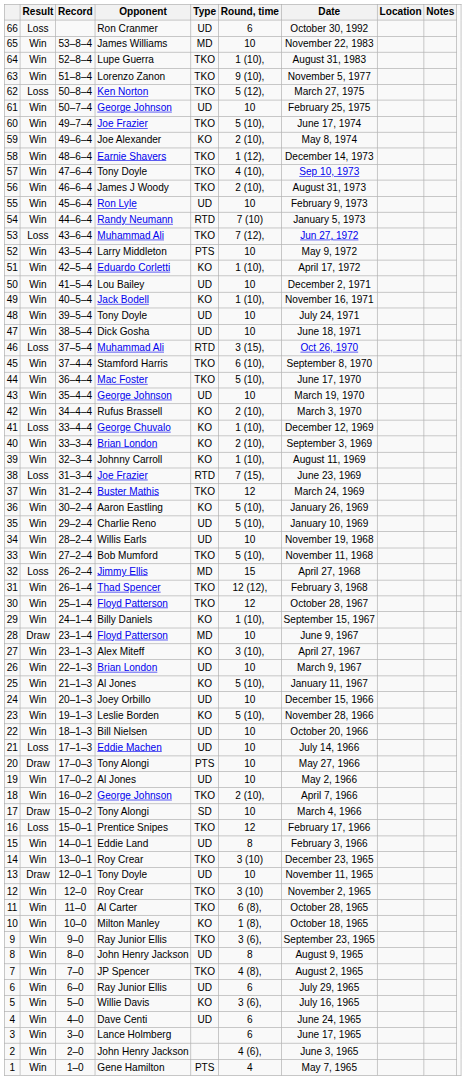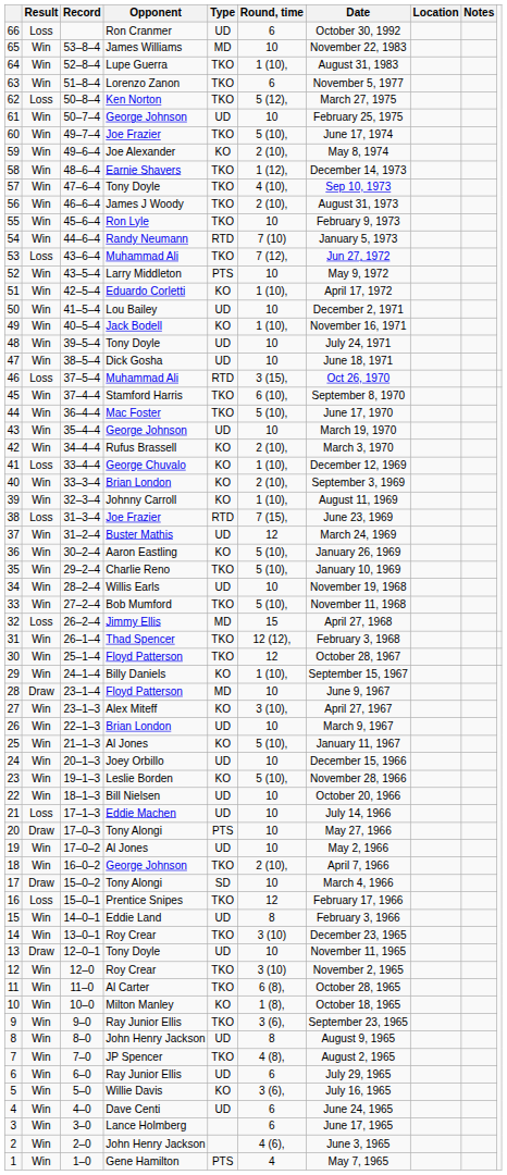63 | Round, time: 9 (10), -> 6
55 | Type: UD -> TKO
37 | Type: TKO -> UD
35 | Type: UD -> TKO
